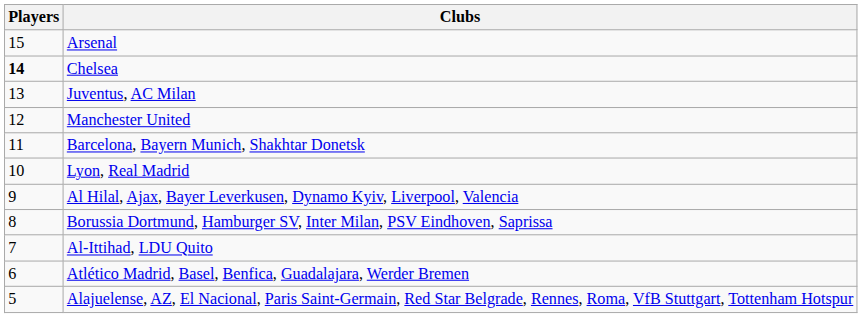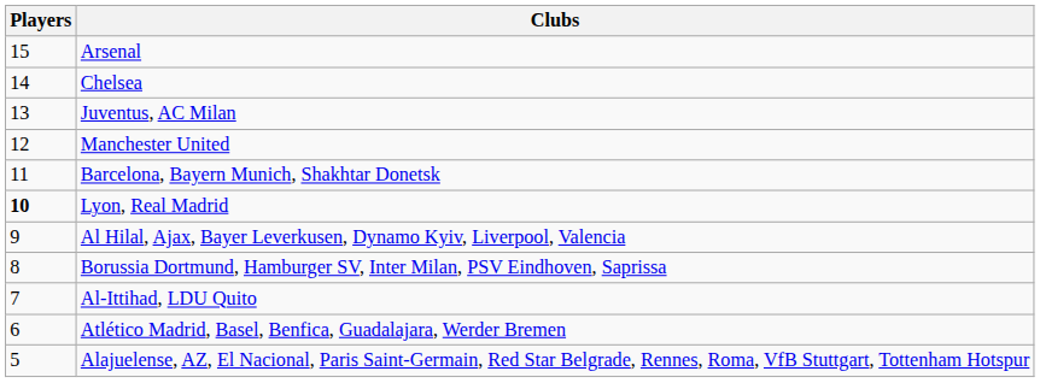Chelsea | Players: bold -> normal
Lyon, Real Madrid | Players: normal -> bold
